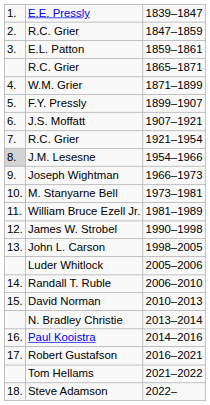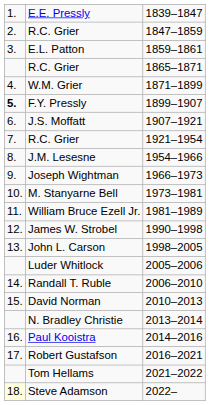F.Y. Pressly | column 1: normal -> bold
J.M. Lesesne | column 1: lightgrey background -> no background
Steve Adamson | column 1: no background -> lightyellow background
